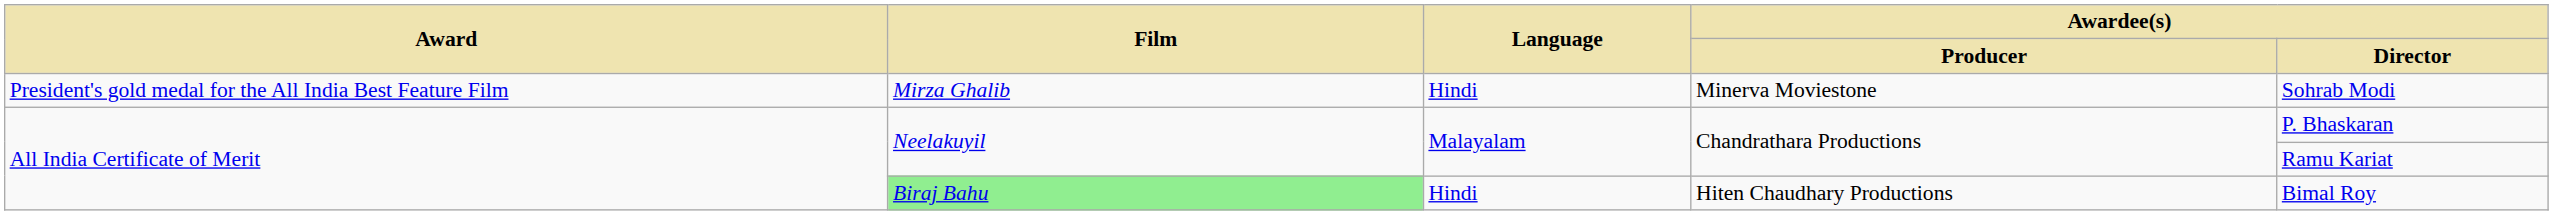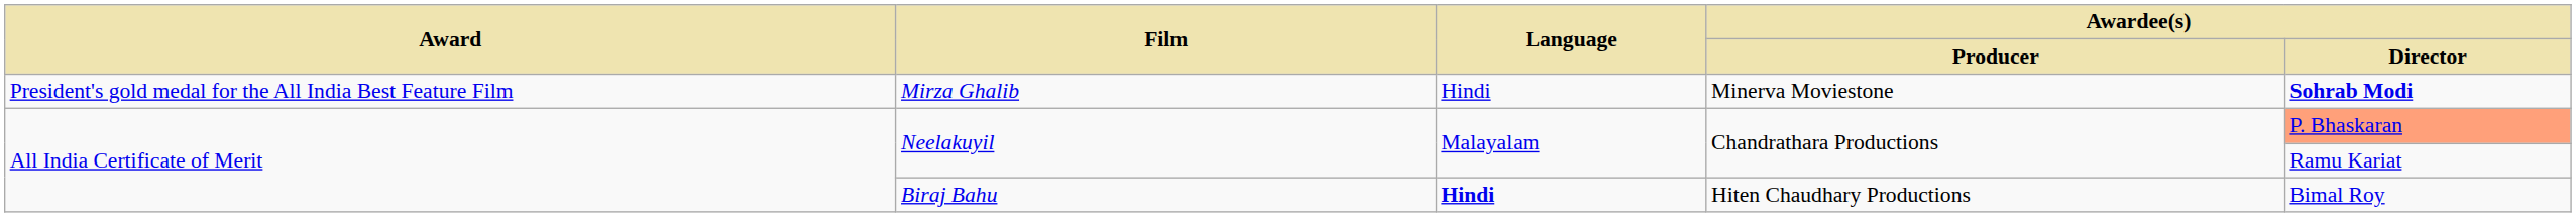row 3 | Awardee(s) / Director: normal -> bold
row 4 | Awardee(s) / Director: no background -> lightsalmon background
row 6 | Film: lightgreen background -> no background
row 6 | Language: normal -> bold
